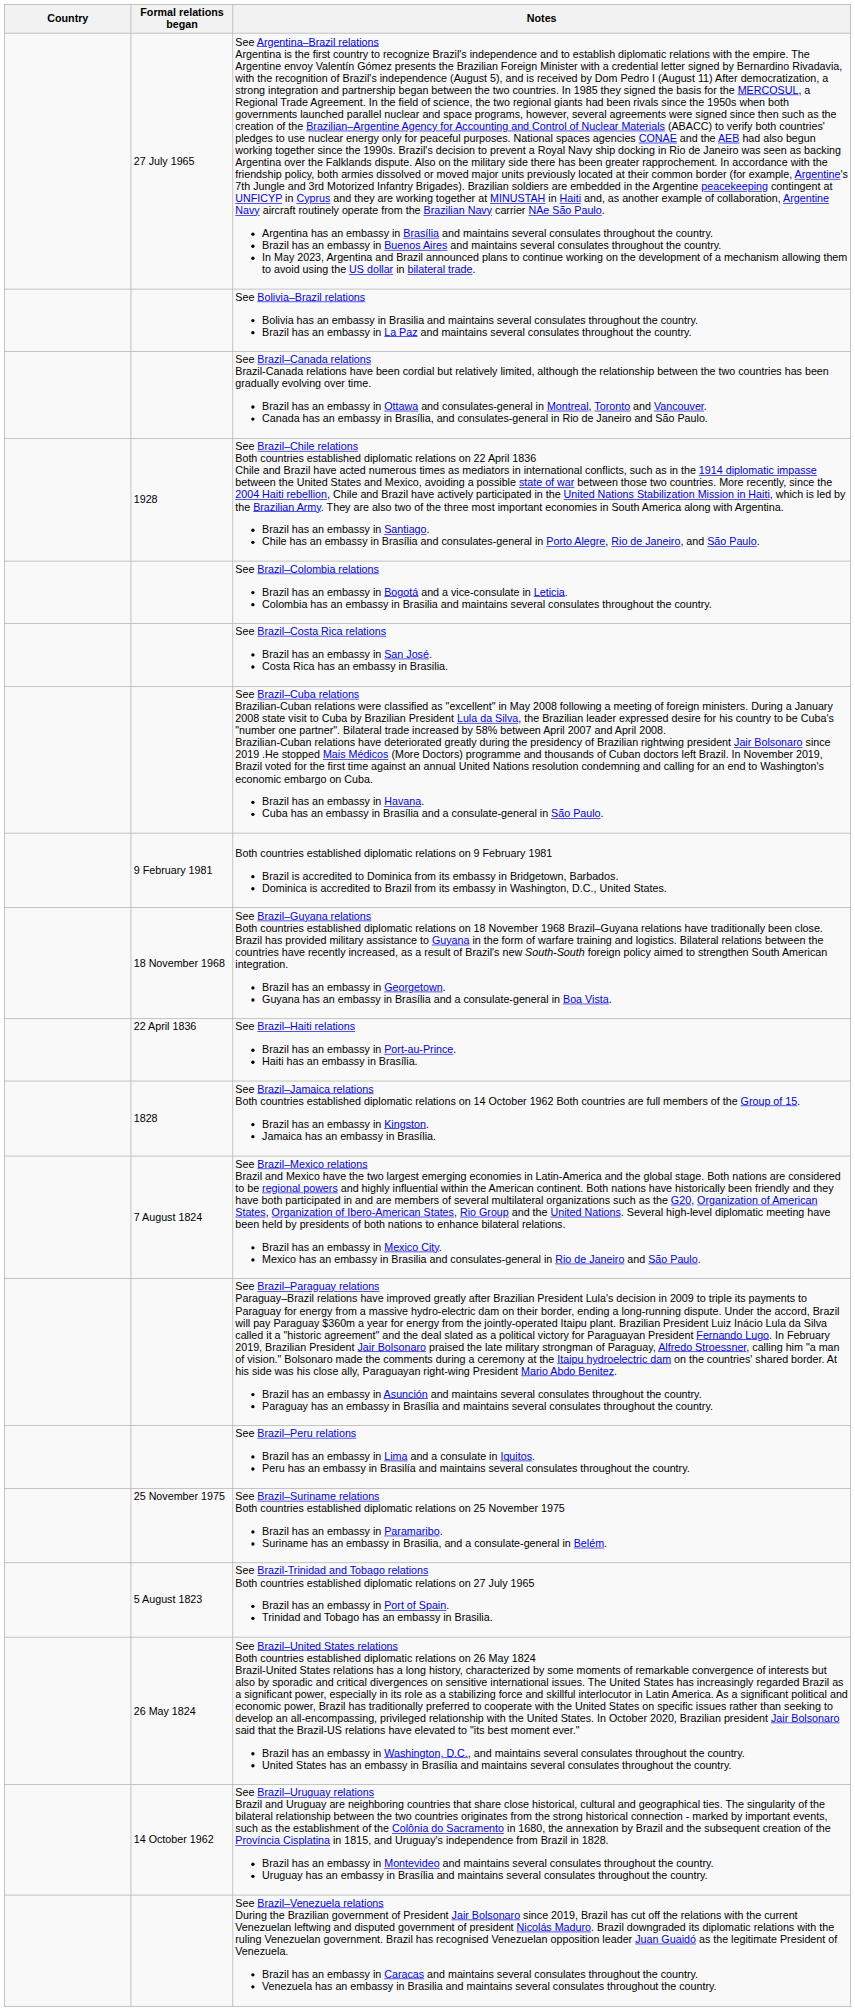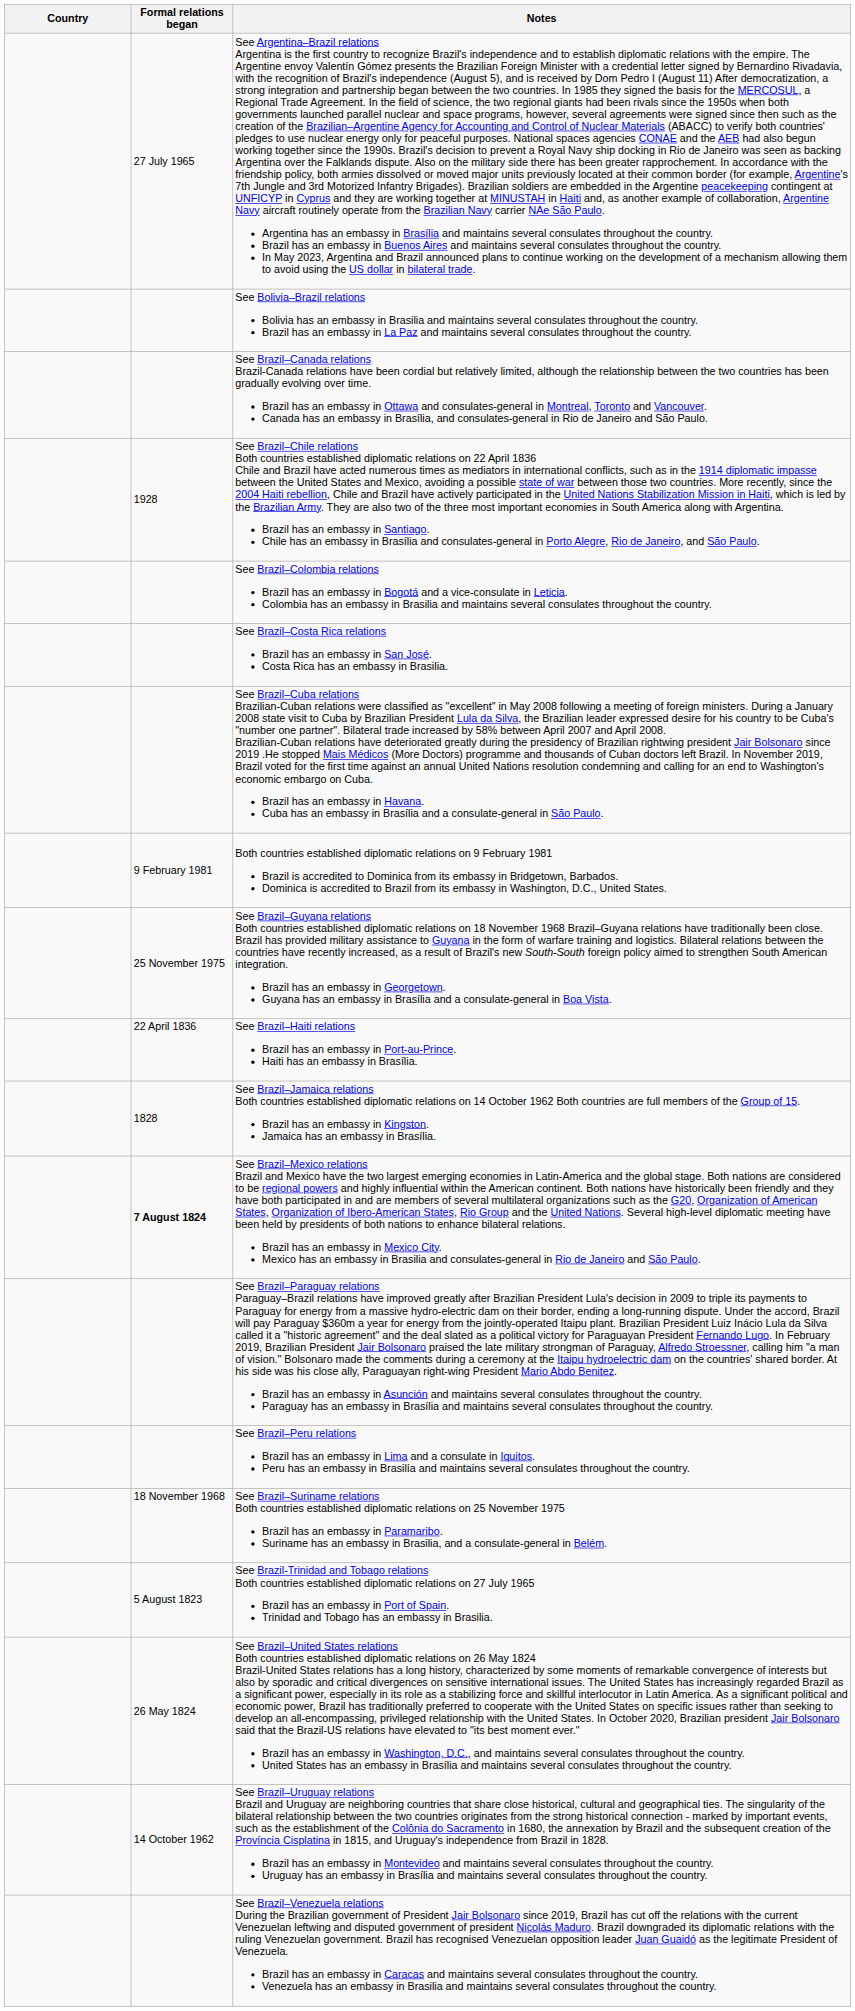row 10 | Formal relations began: 18 November 1968 -> 25 November 1975
row 13 | Formal relations began: normal -> bold
row 16 | Formal relations began: 25 November 1975 -> 18 November 1968
